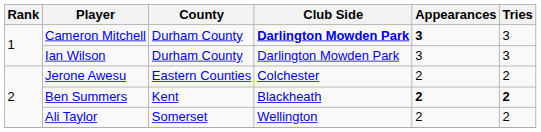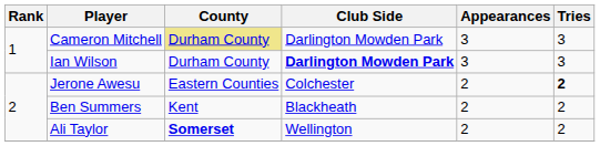Cameron Mitchell | County: no background -> khaki background
Cameron Mitchell | Club Side: bold -> normal
Cameron Mitchell | Appearances: bold -> normal
Ian Wilson | Club Side: normal -> bold
Jerone Awesu | Tries: normal -> bold
Ben Summers | Appearances: bold -> normal
Ben Summers | Tries: bold -> normal
Ali Taylor | County: normal -> bold
